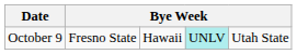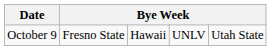October 9 | column 4: paleturquoise background -> no background
